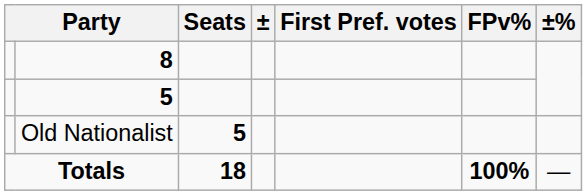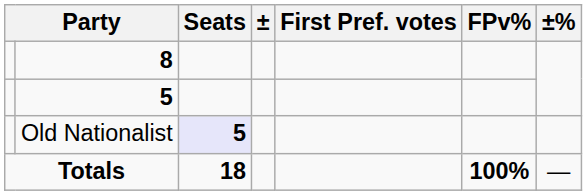Old Nationalist | Seats: no background -> lavender background
